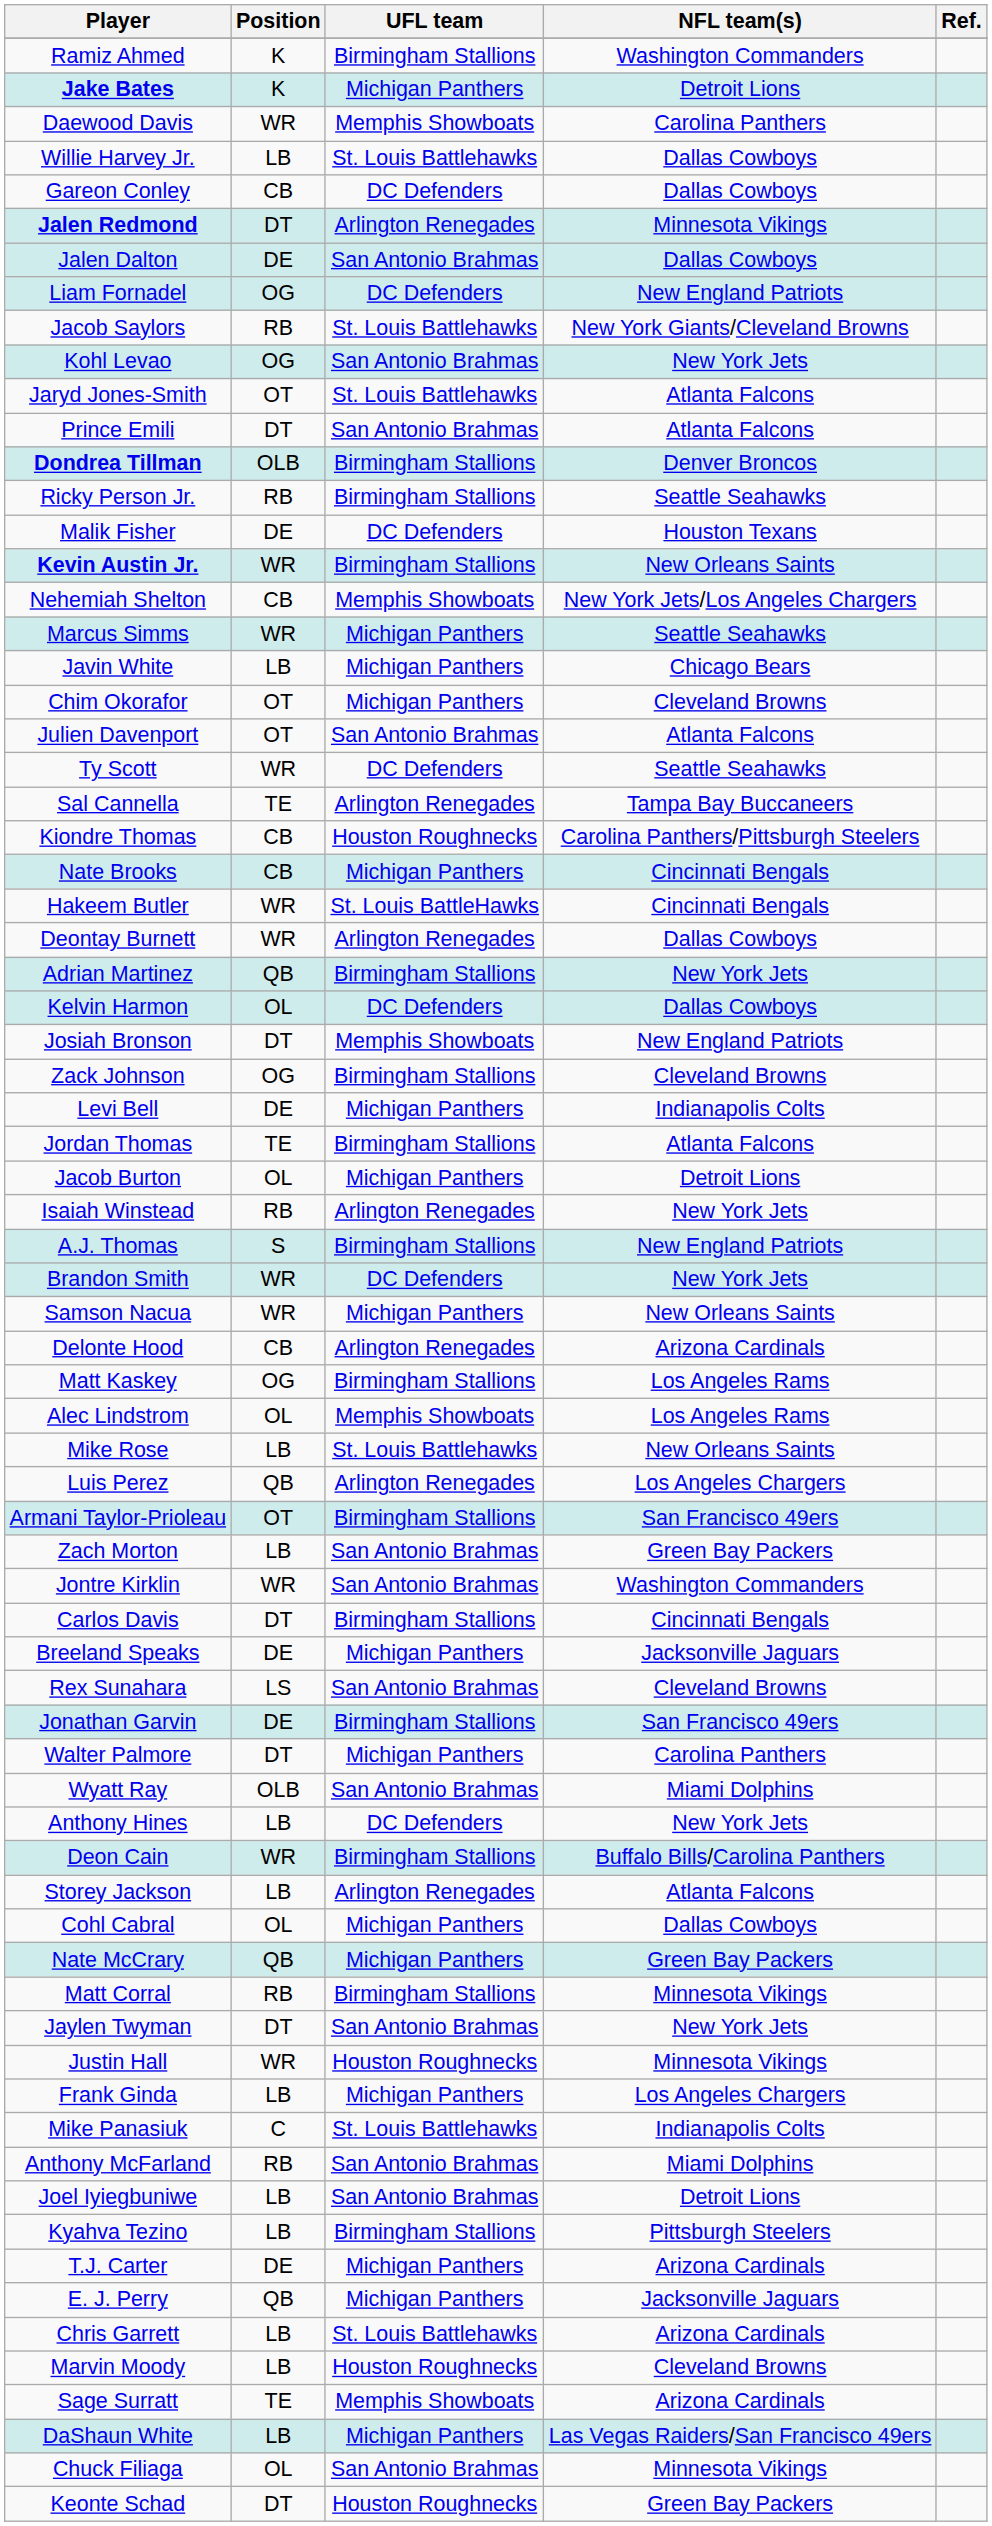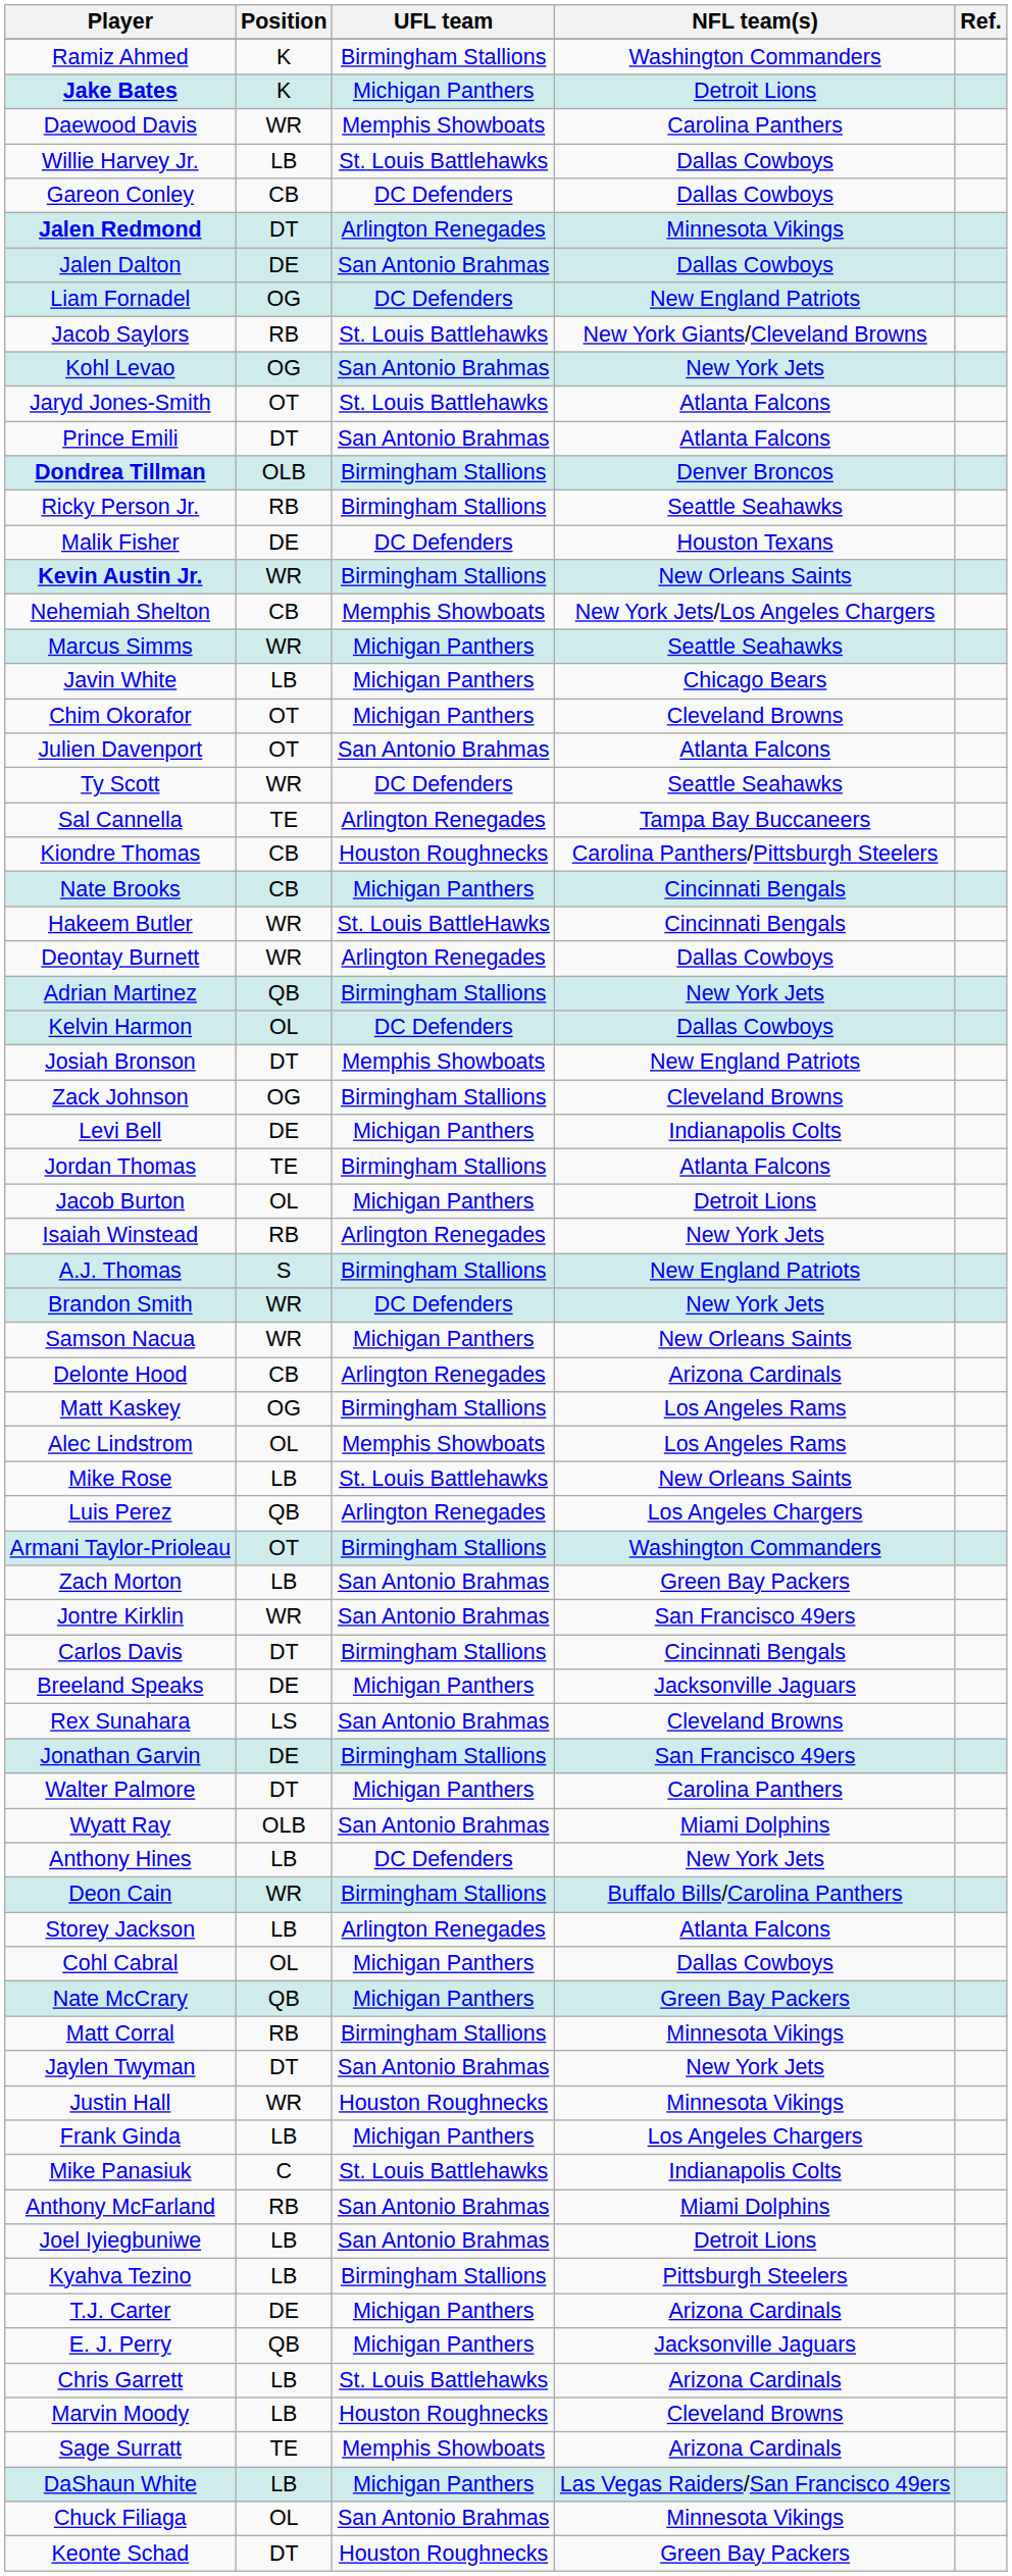Armani Taylor-Prioleau | NFL team(s): San Francisco 49ers -> Washington Commanders
Jontre Kirklin | NFL team(s): Washington Commanders -> San Francisco 49ers
